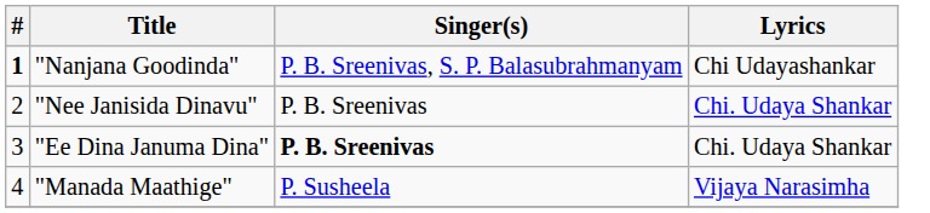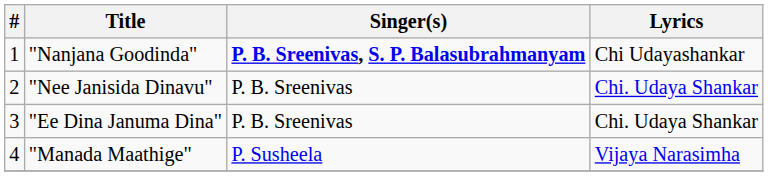"Nanjana Goodinda" | #: bold -> normal
"Nanjana Goodinda" | Singer(s): normal -> bold
"Ee Dina Januma Dina" | Singer(s): bold -> normal
